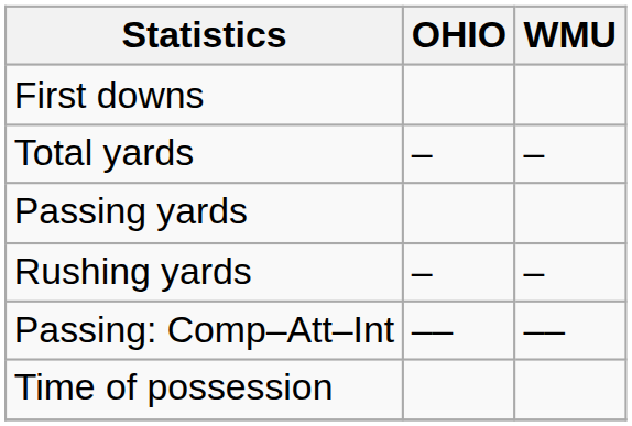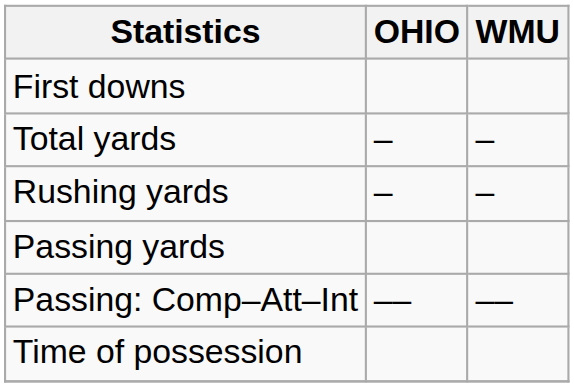rows swapped: Rushing yards <-> Passing yards
